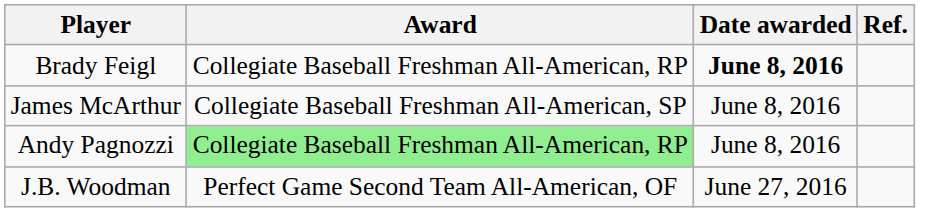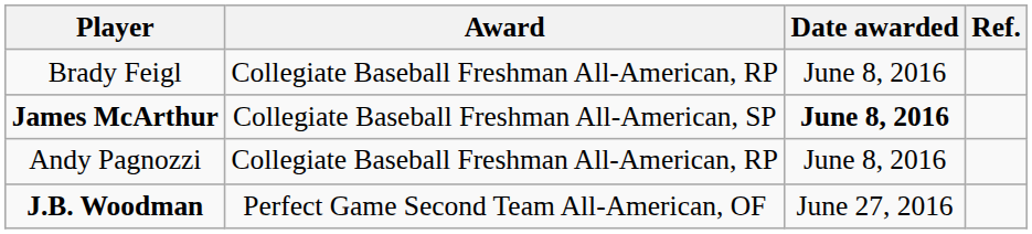row 2 | Date awarded: bold -> normal
row 3 | Player: normal -> bold
row 3 | Date awarded: normal -> bold
row 4 | Award: lightgreen background -> no background
row 5 | Player: normal -> bold
